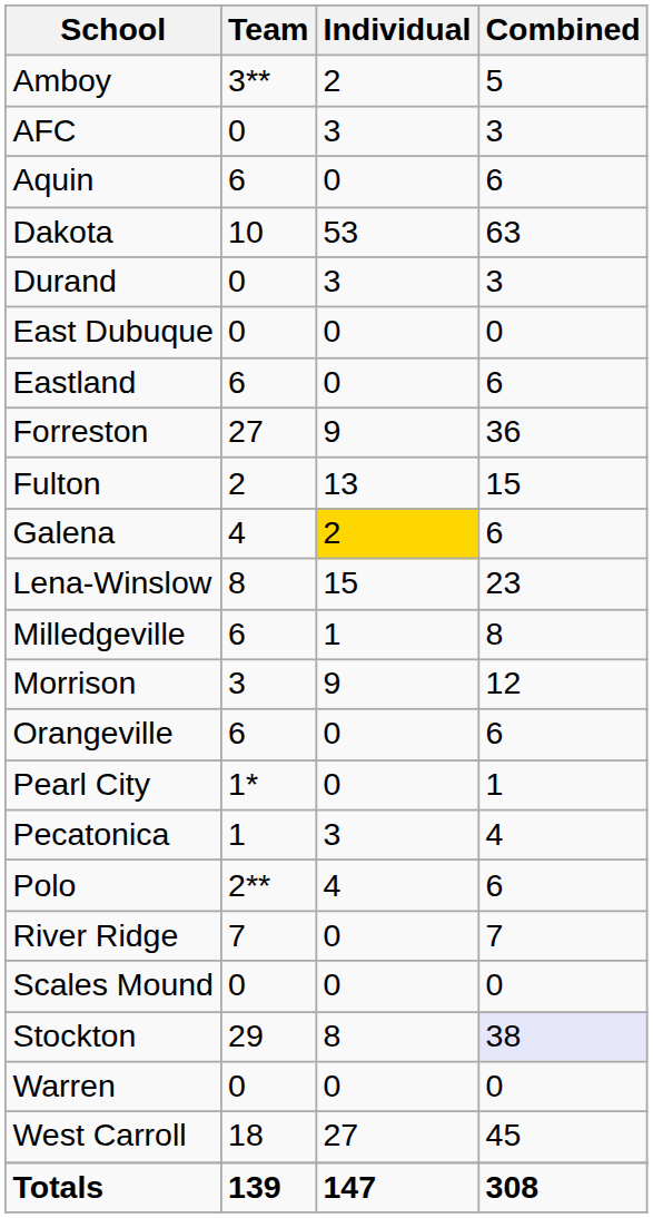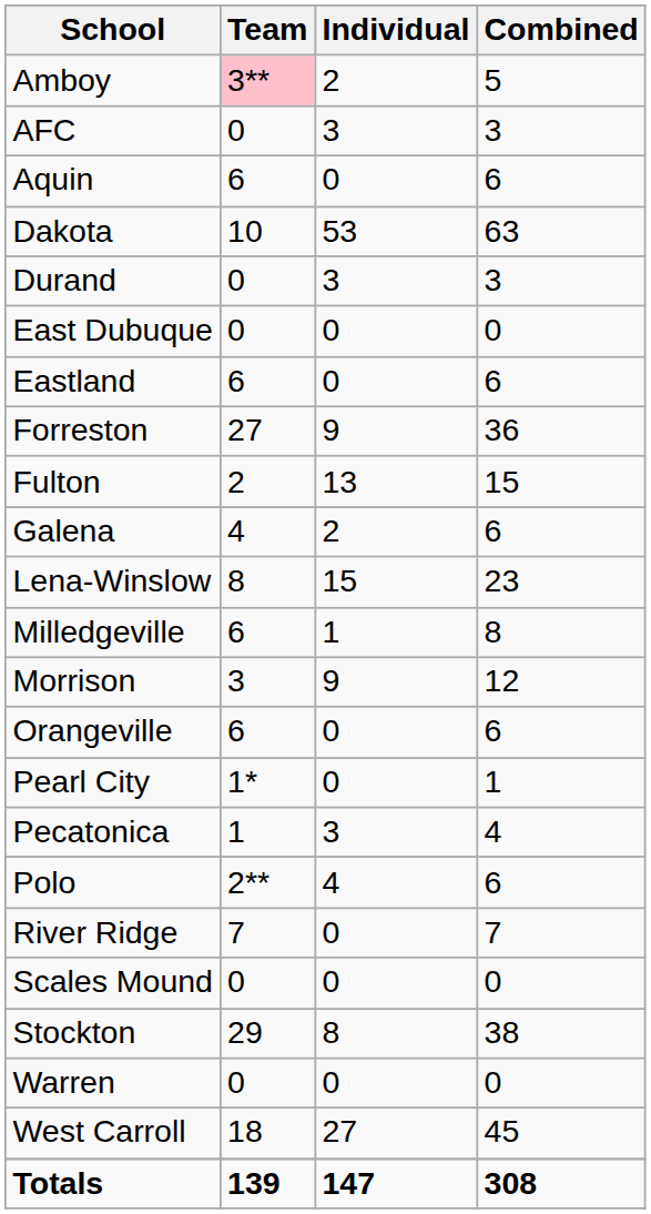Amboy | Team: no background -> pink background
Galena | Individual: gold background -> no background
Stockton | Combined: lavender background -> no background
